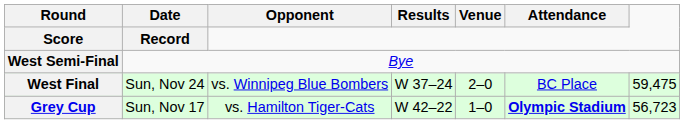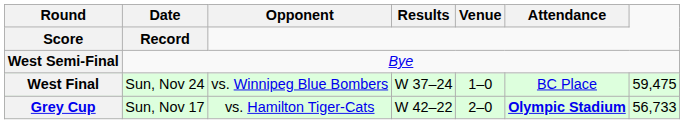West Final | Venue: 2–0 -> 1–0
Grey Cup | Venue: 1–0 -> 2–0
Grey Cup | column 7: 56,723 -> 56,733
